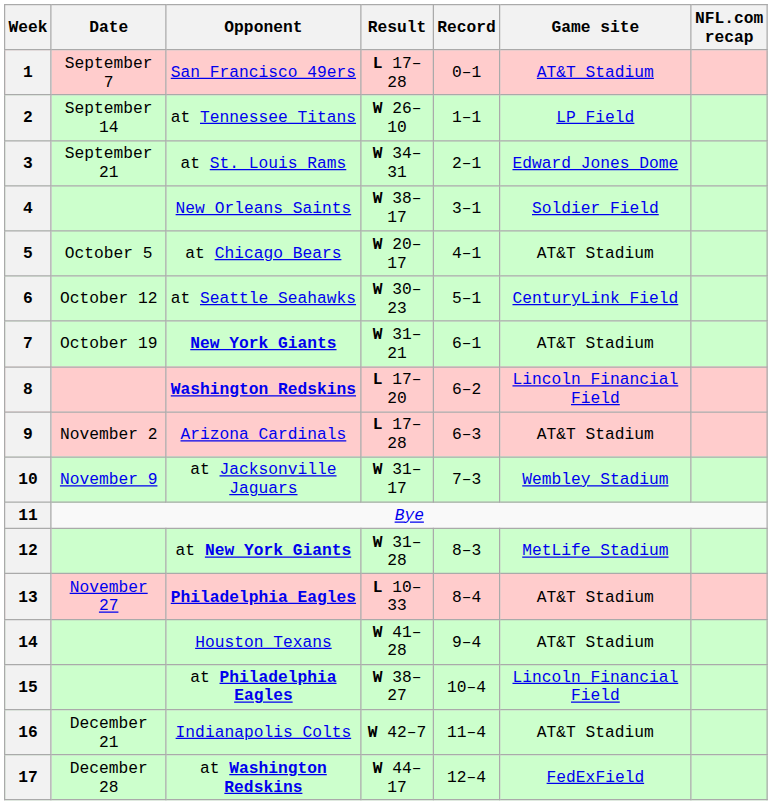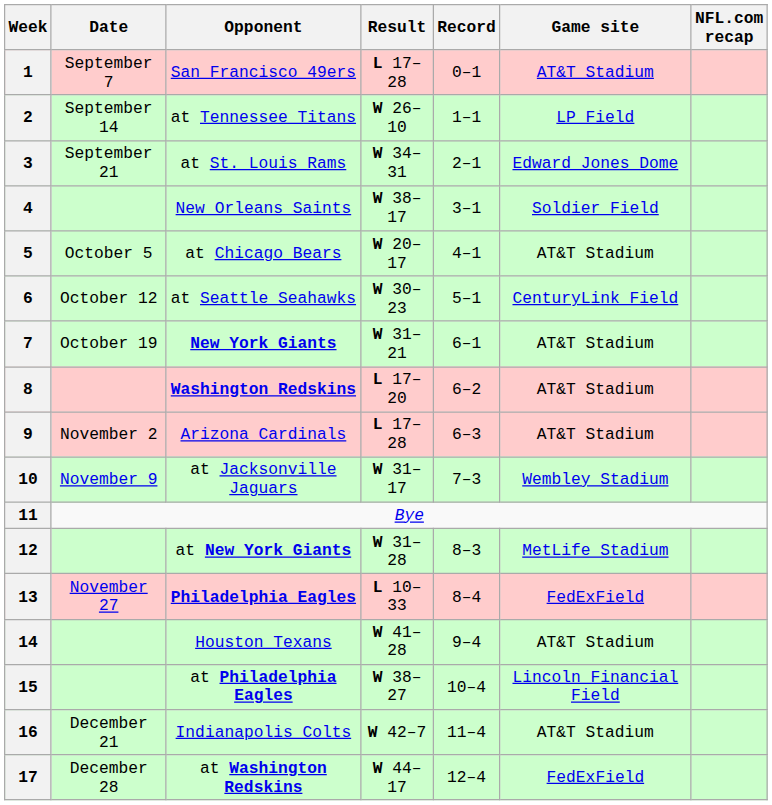8 | Game site: Lincoln Financial Field -> AT&T Stadium
13 | Game site: AT&T Stadium -> FedExField
